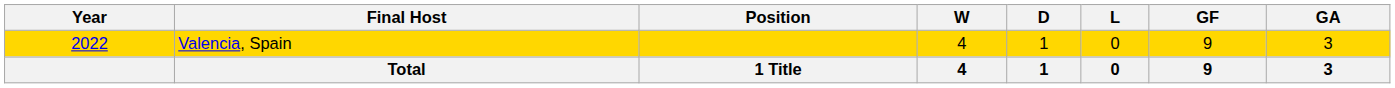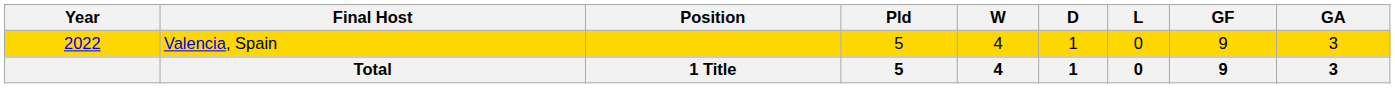+ column: Pld | 5 | 5
